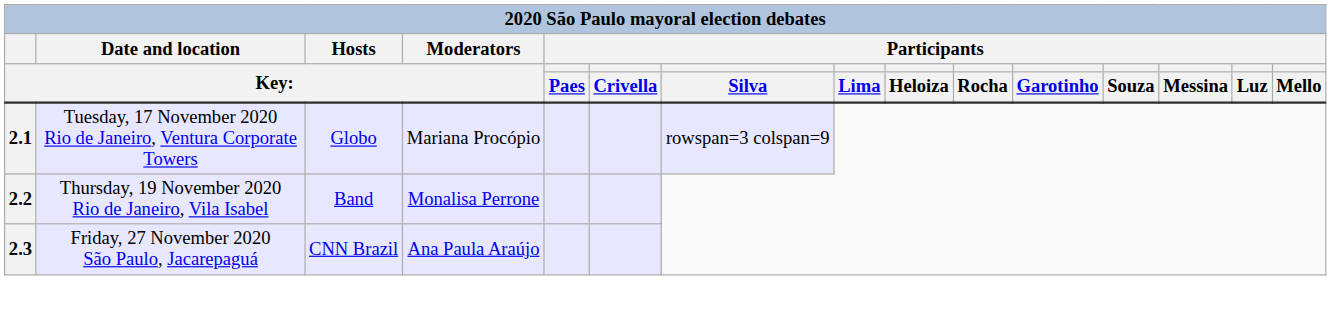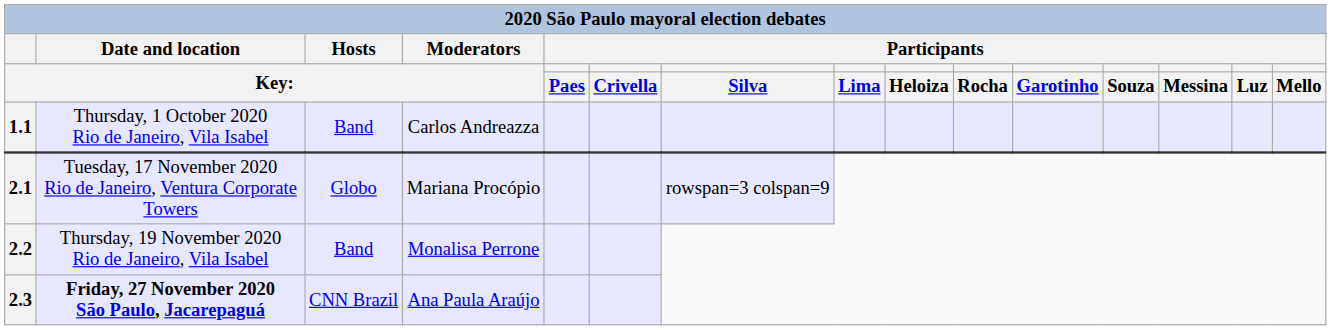+ row: 1.1 | Thursday, 1 October 2020 Rio de Janeiro, Vila Isabel | Band | Carlos Andreazza
2.3 | Date and location / Key:: normal -> bold
